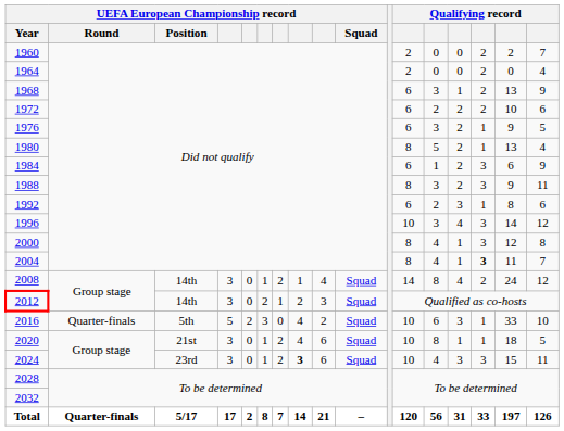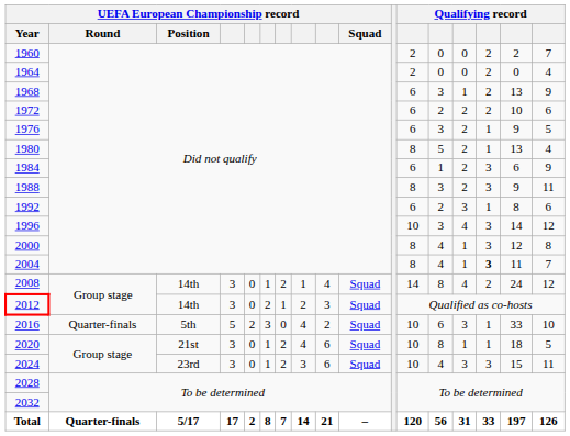2024 | column 8: bold -> normal
